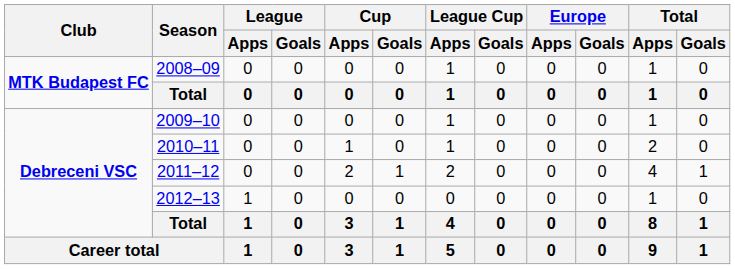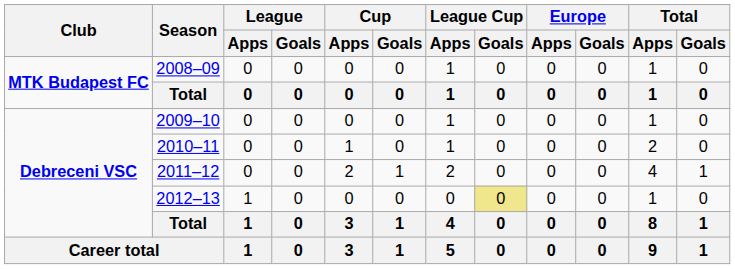2012–13 | League Cup / Goals: no background -> khaki background
